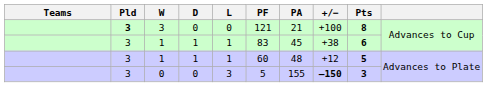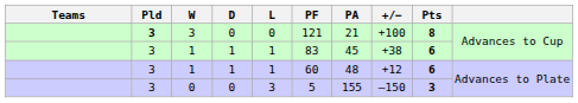row 4 | Pts: 5 -> 6
row 5 | +/−: bold -> normal
